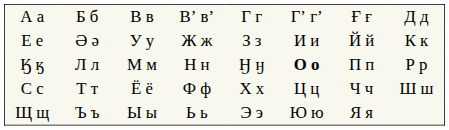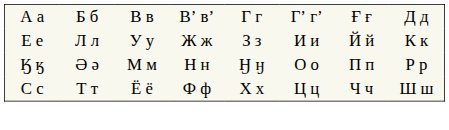Е е | column 2: Ә ә -> Л л
Ӄ ӄ | column 2: Л л -> Ә ә
Ӄ ӄ | column 6: bold -> normal
- row: Щ щ | Ъ ъ | Ы ы | Ь ь | Э э | Ю ю | Я я
